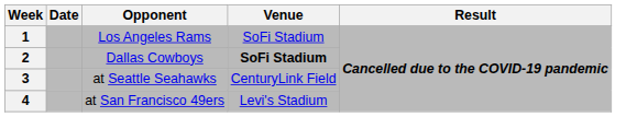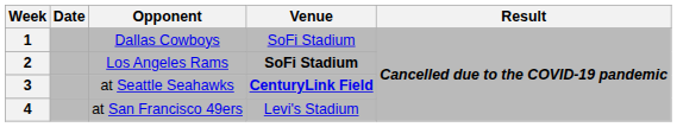1 | Opponent: Los Angeles Rams -> Dallas Cowboys
2 | Opponent: Dallas Cowboys -> Los Angeles Rams
3 | Venue: normal -> bold
